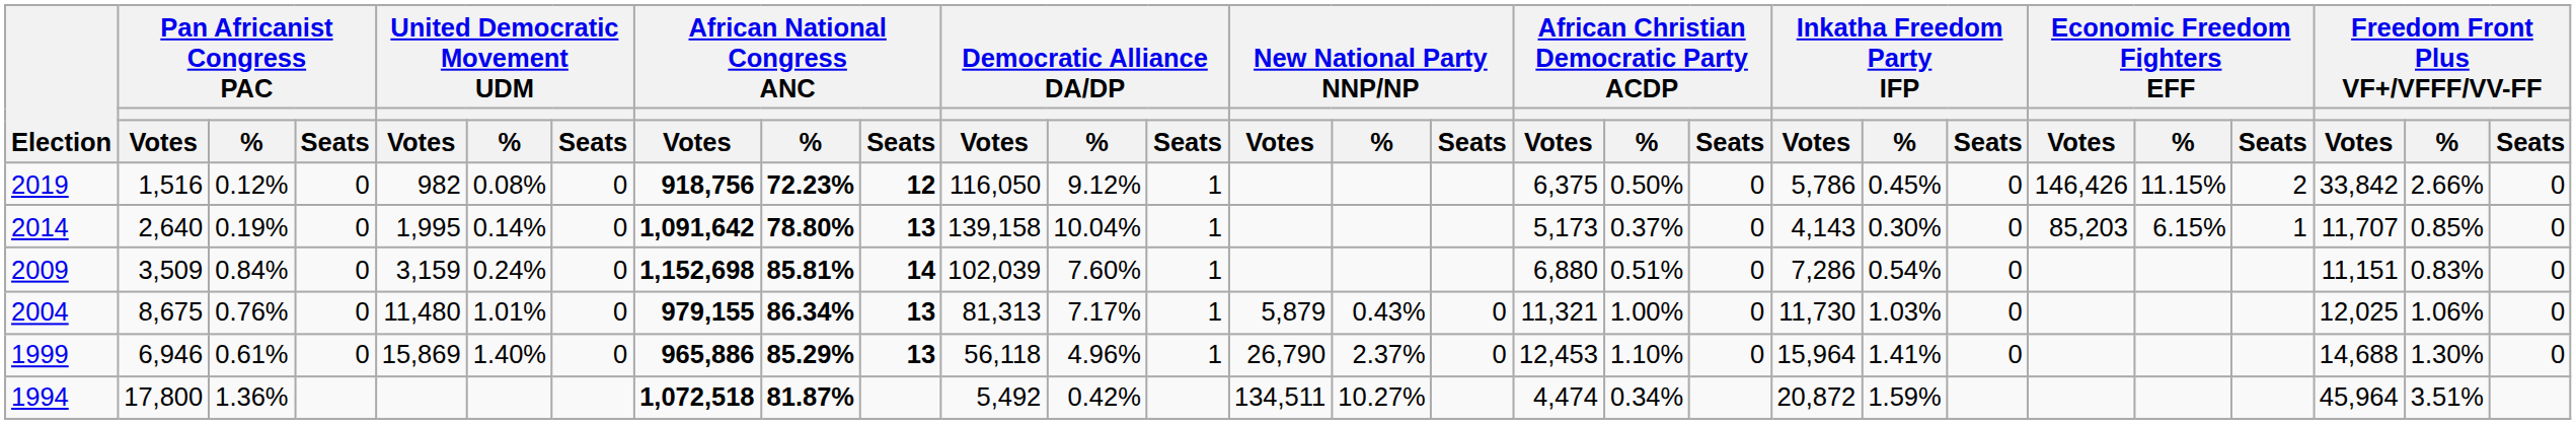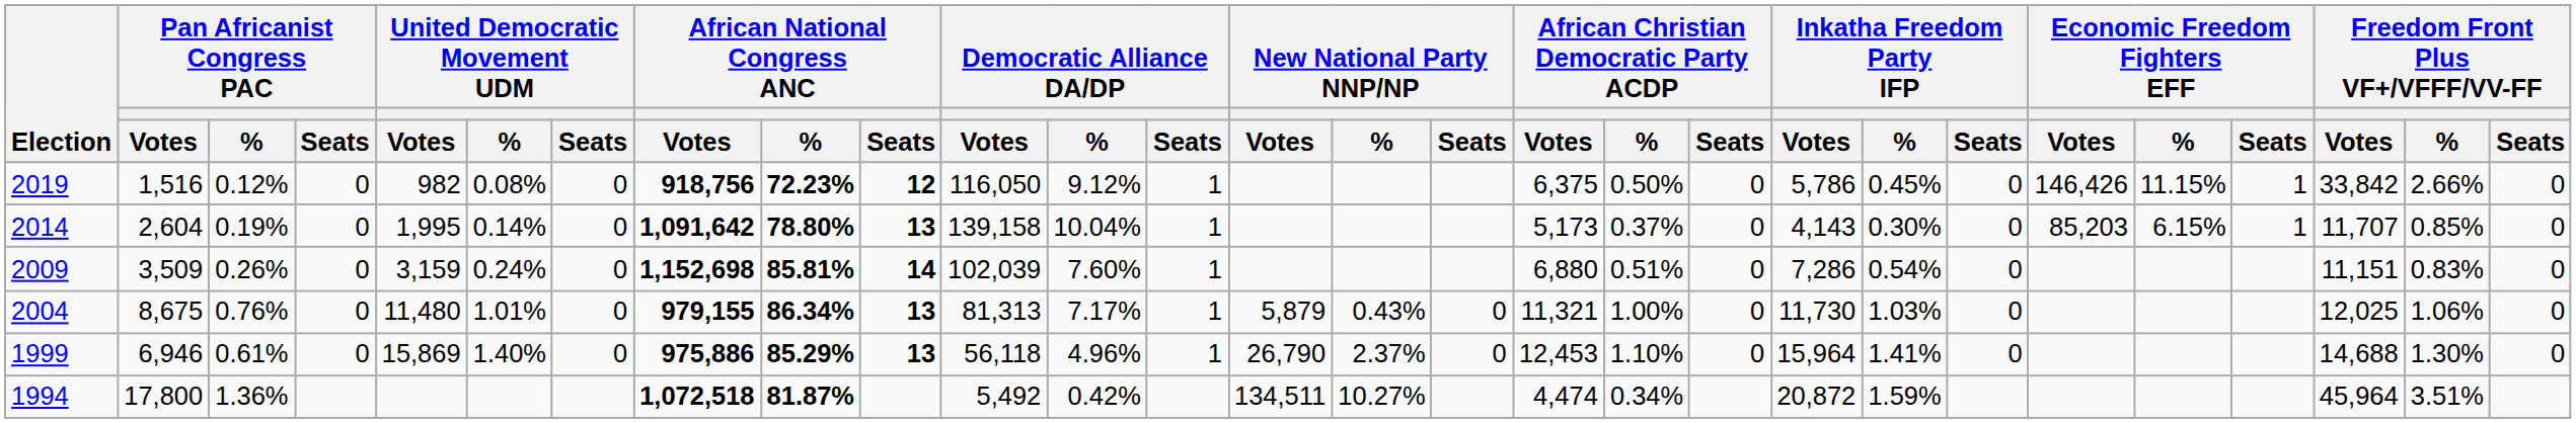2019 | Economic Freedom Fighters EFF / Seats: 2 -> 1
2014 | Pan Africanist Congress PAC / Votes: 2,640 -> 2,604
2009 | Pan Africanist Congress PAC / %: 0.84% -> 0.26%
1999 | African National Congress ANC / Votes: 965,886 -> 975,886
